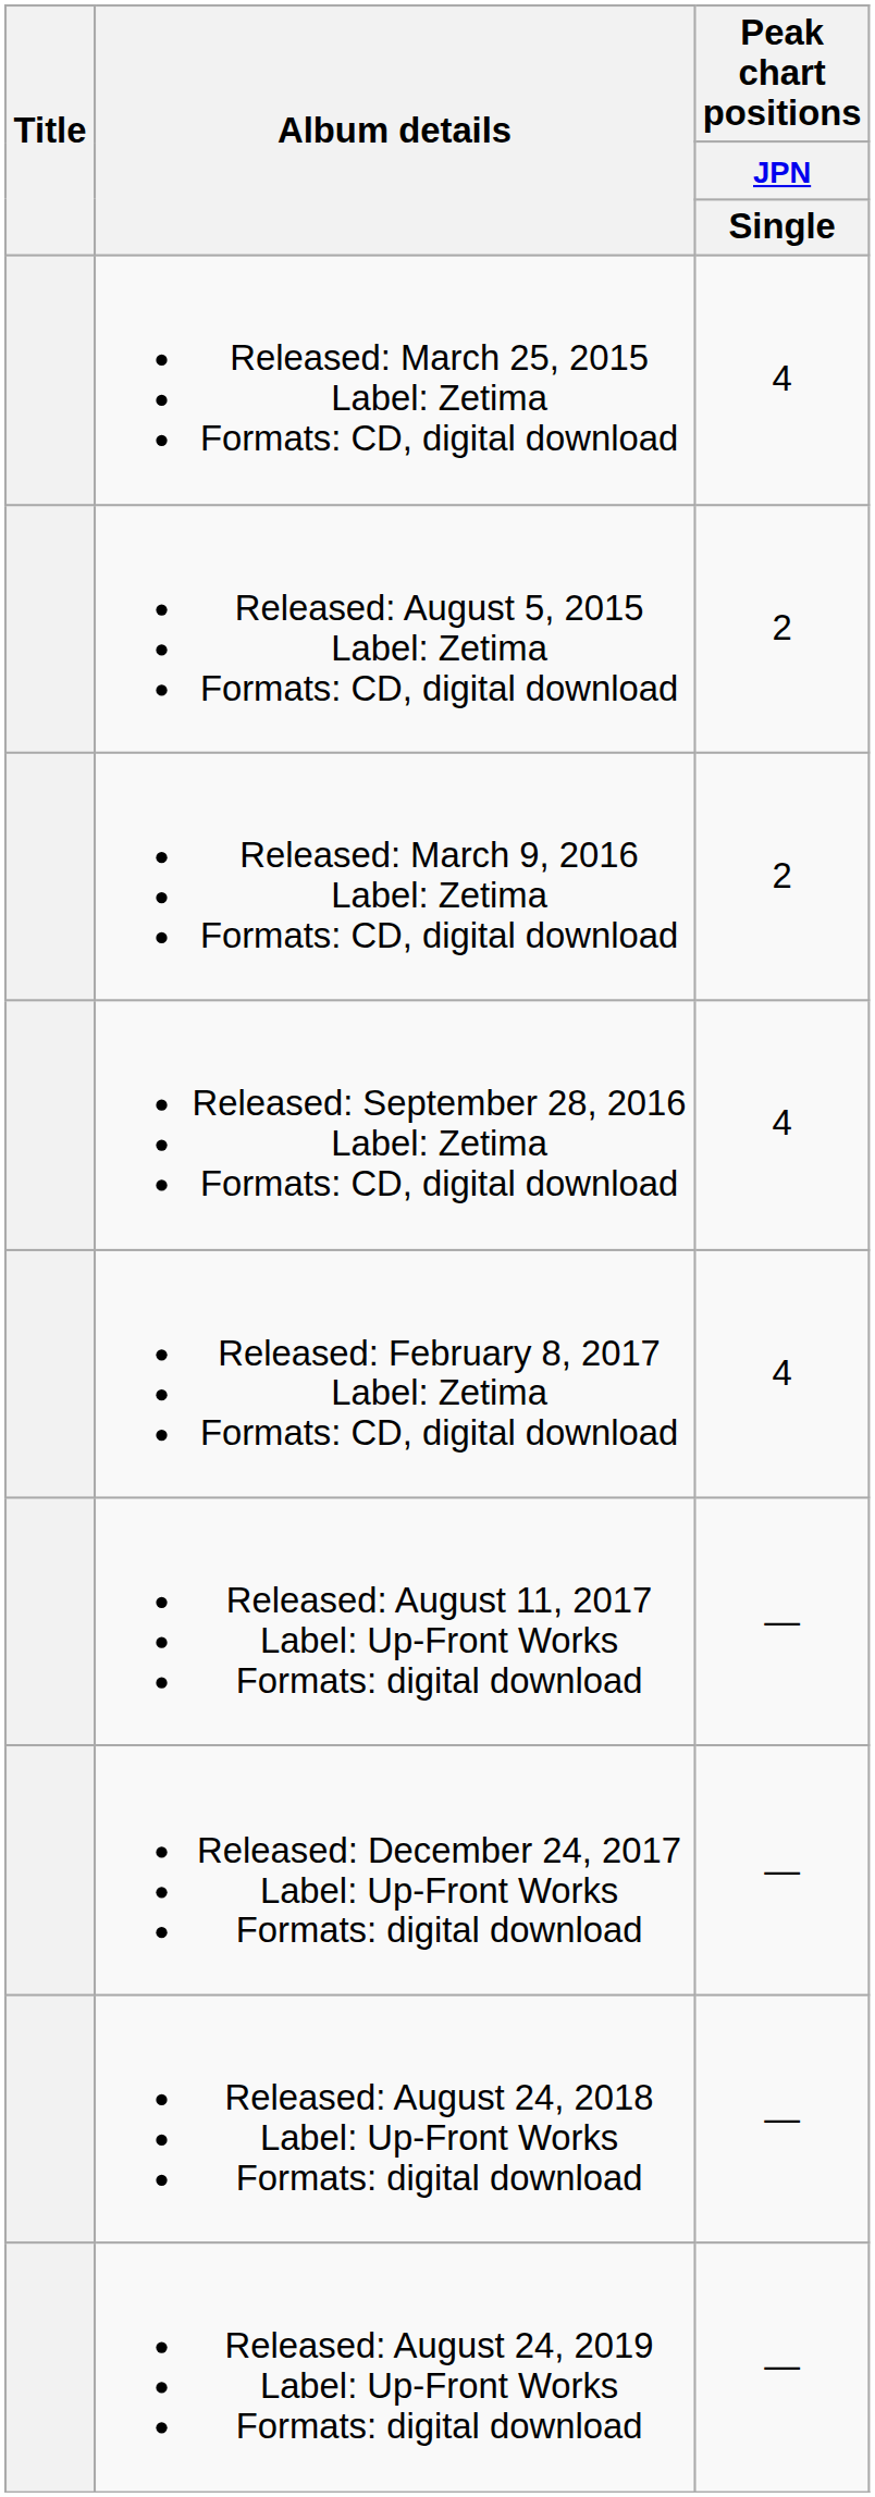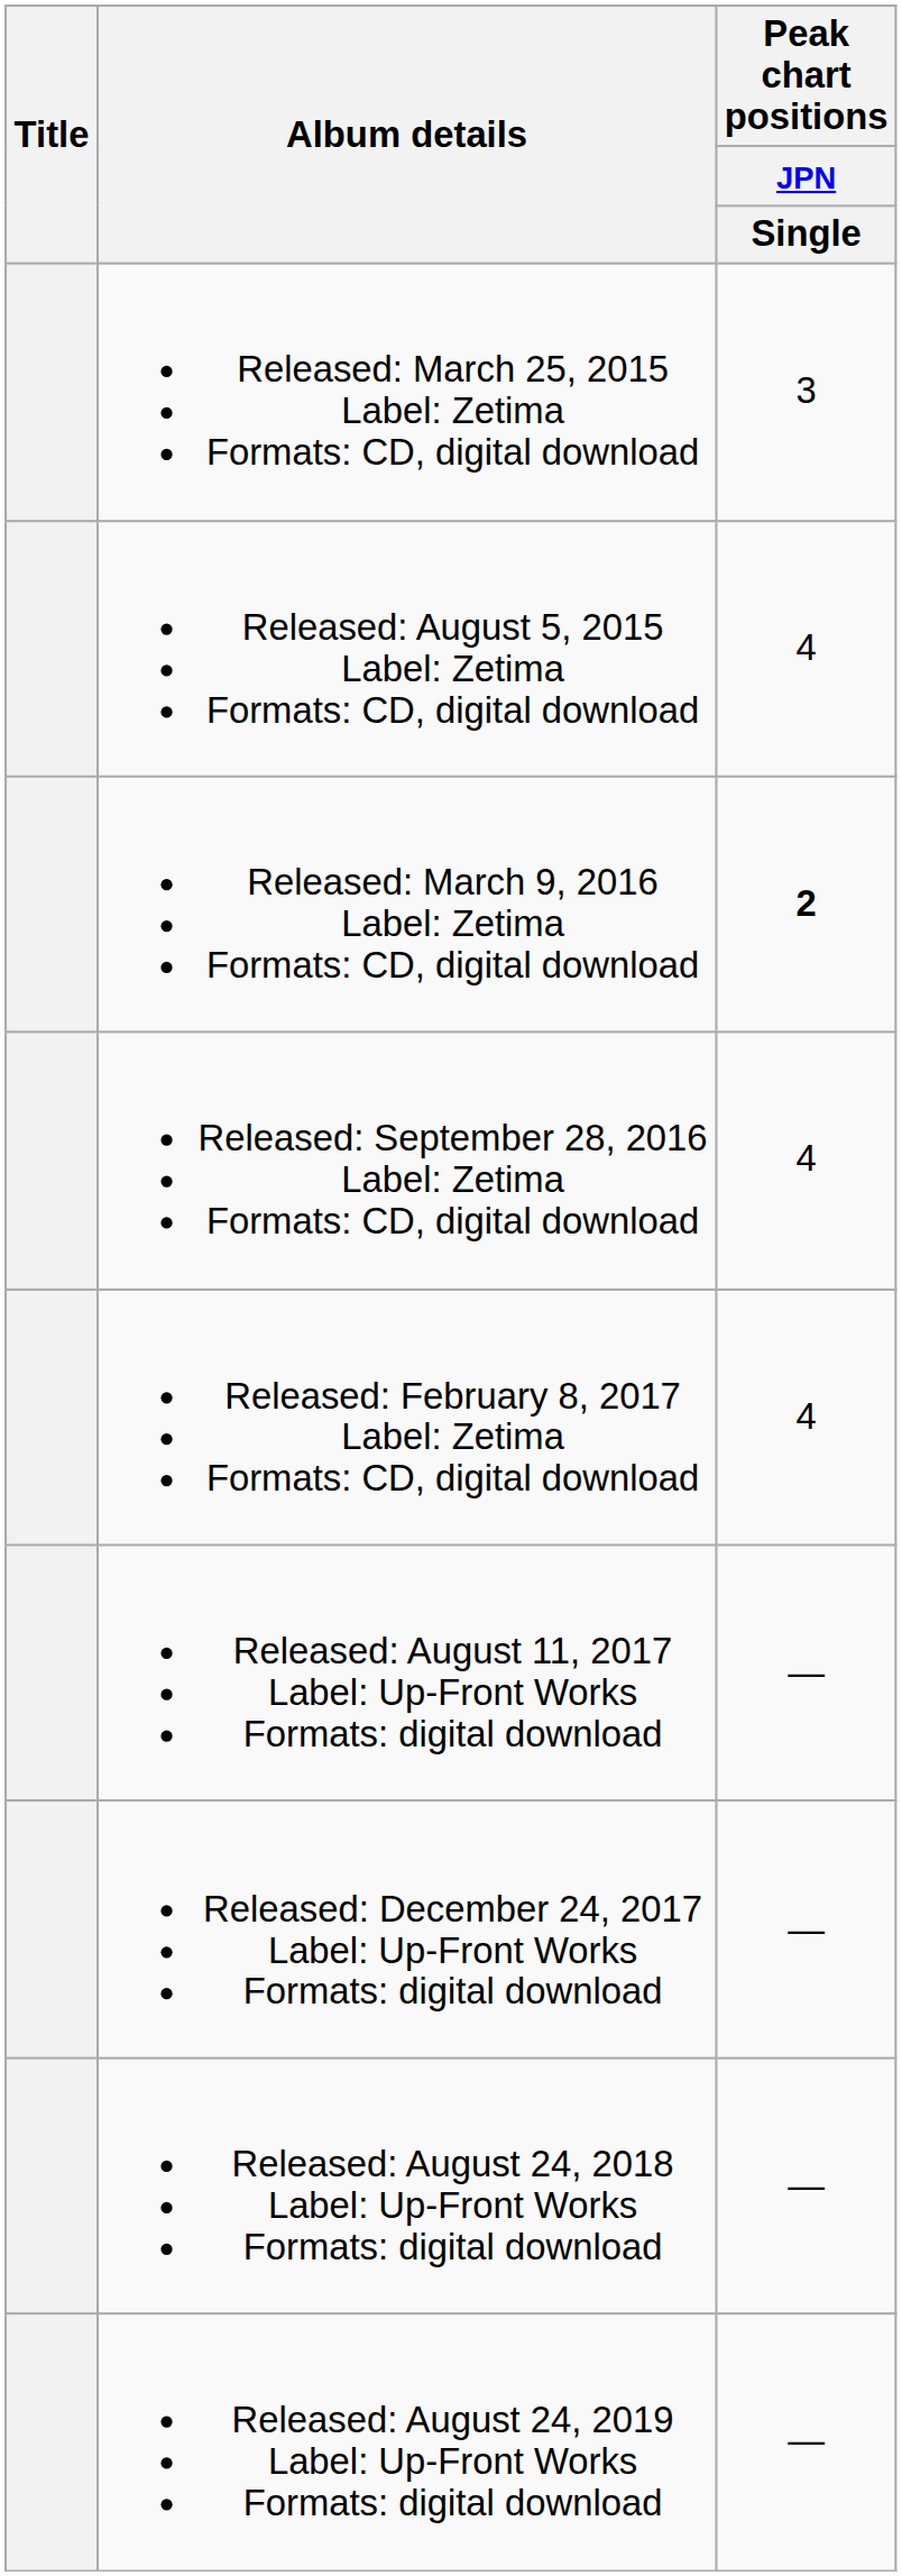row 4 | Peak chart positions / JPN / Single: 4 -> 3
row 5 | Peak chart positions / JPN / Single: 2 -> 4
row 6 | Peak chart positions / JPN / Single: normal -> bold
